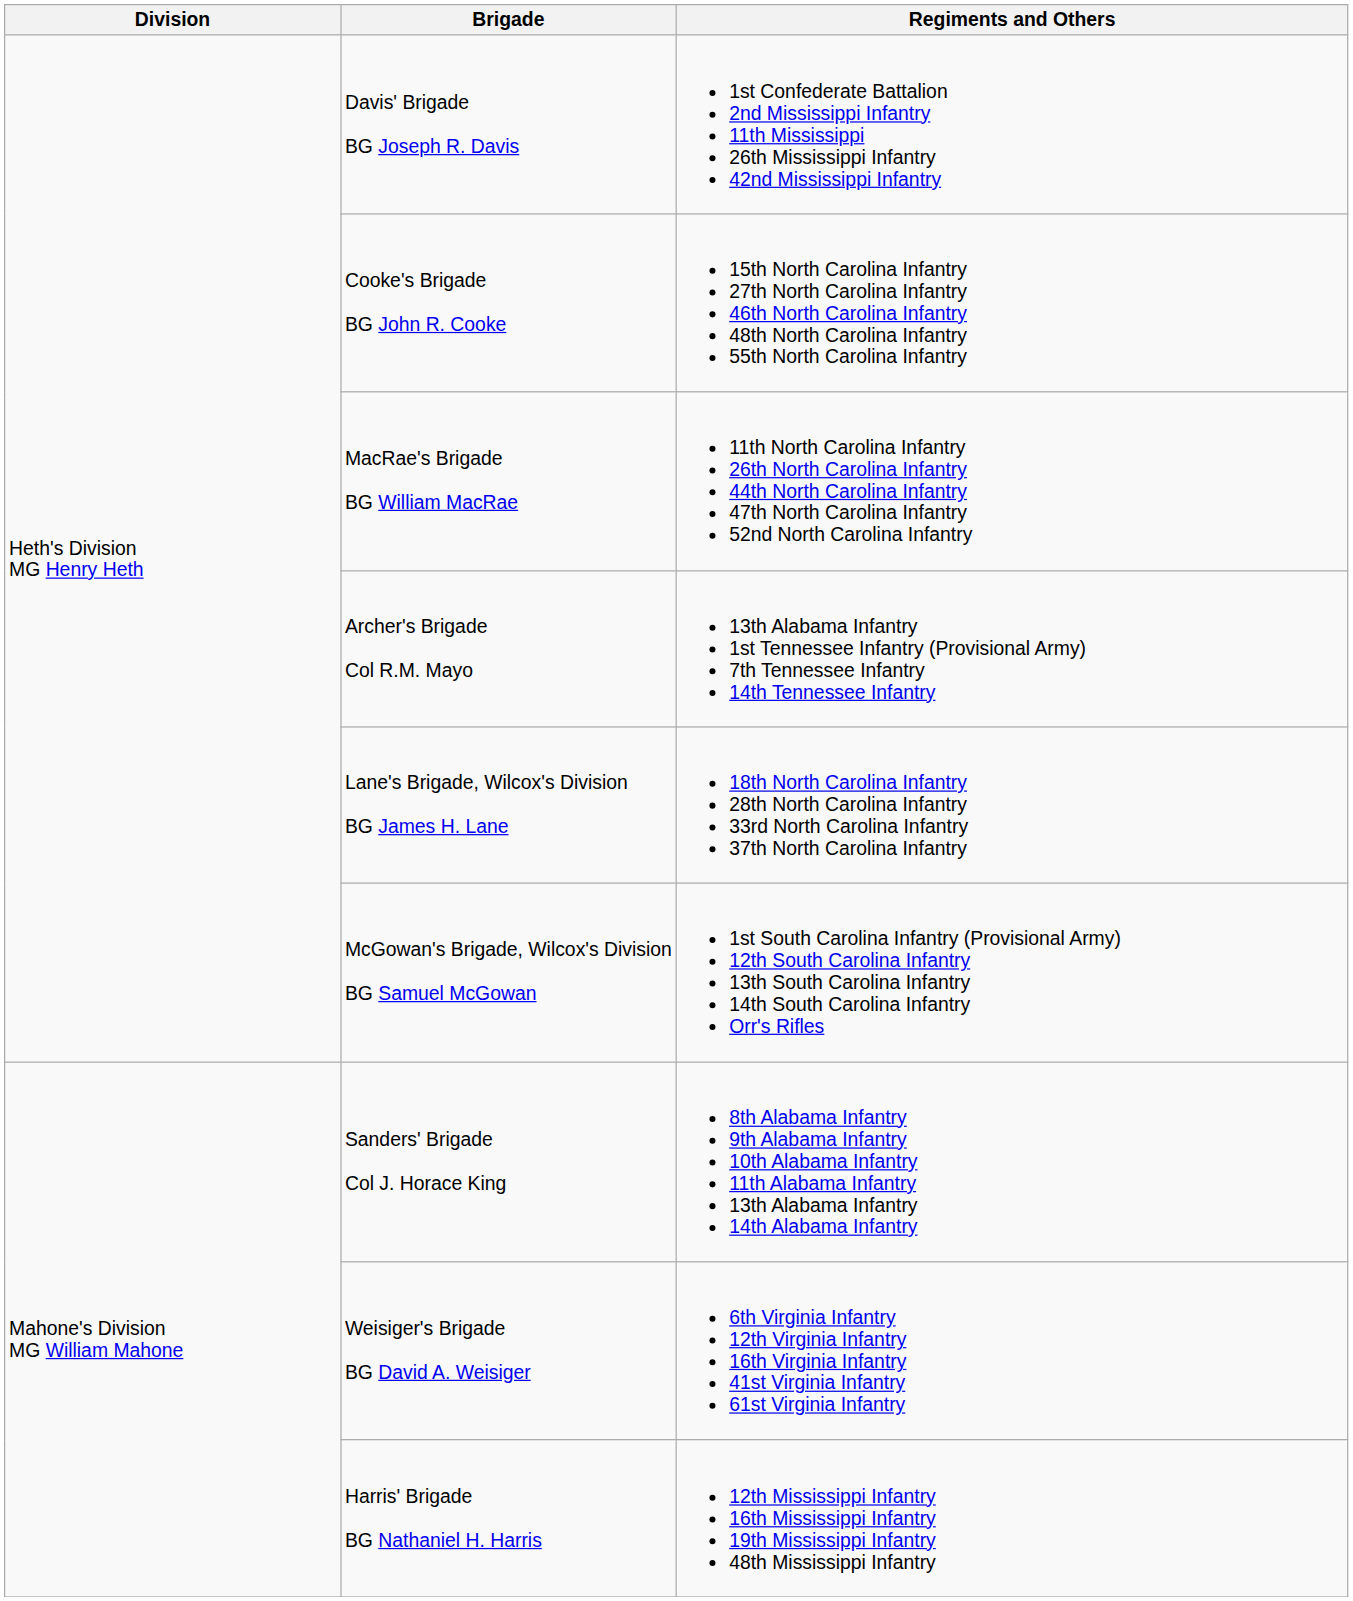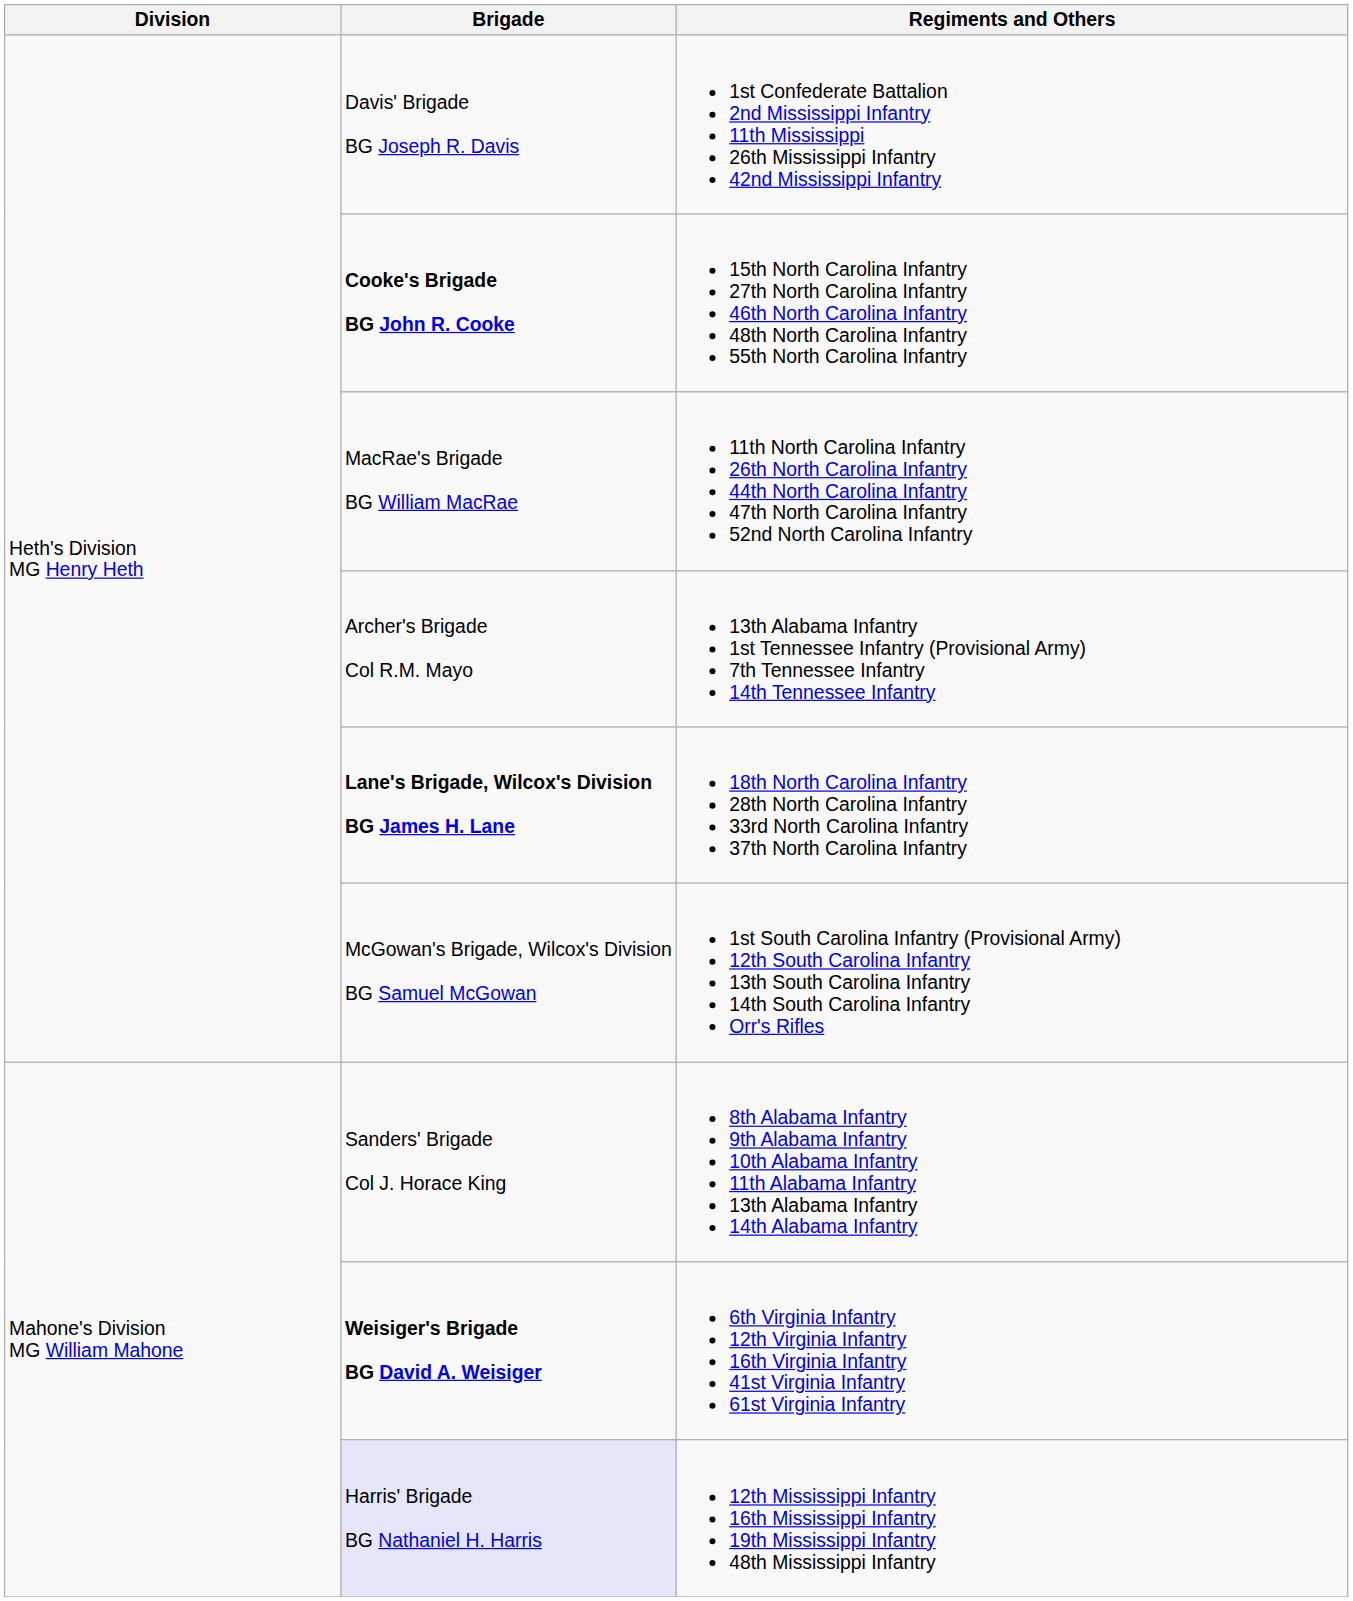Cooke's Brigade BG John R. Cooke | Brigade: normal -> bold
Lane's Brigade, Wilcox's Division BG James H. Lane | Brigade: normal -> bold
Weisiger's Brigade BG David A. Weisiger | Brigade: normal -> bold
Harris' Brigade BG Nathaniel H. Harris | Brigade: no background -> lavender background
